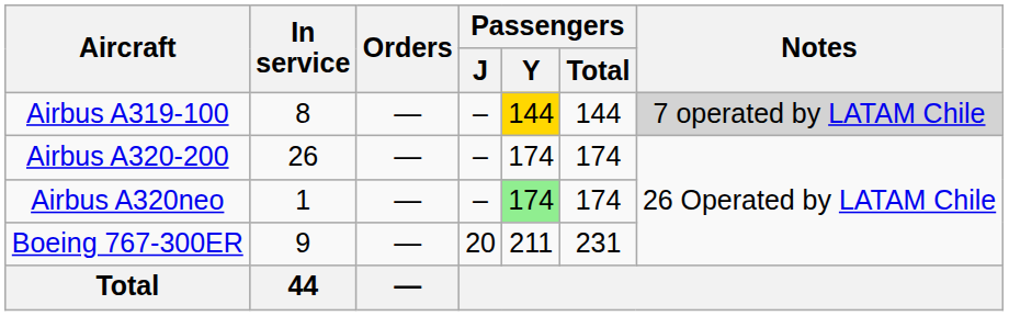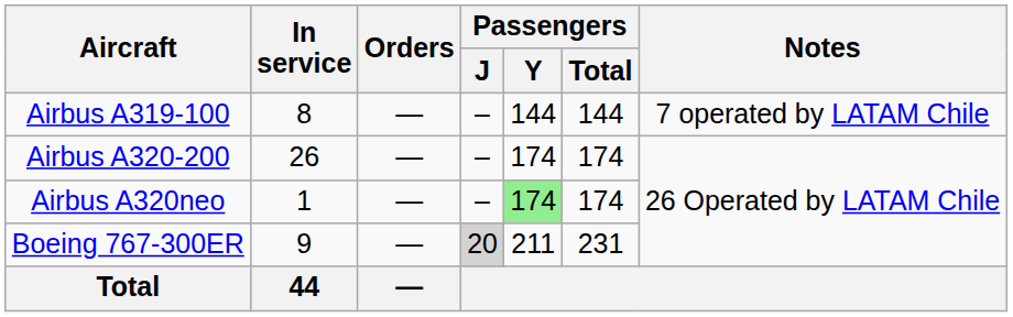Airbus A319-100 | Passengers / Y: gold background -> no background
Airbus A319-100 | Notes: lightgrey background -> no background
Boeing 767-300ER | Passengers / J: no background -> lightgrey background
